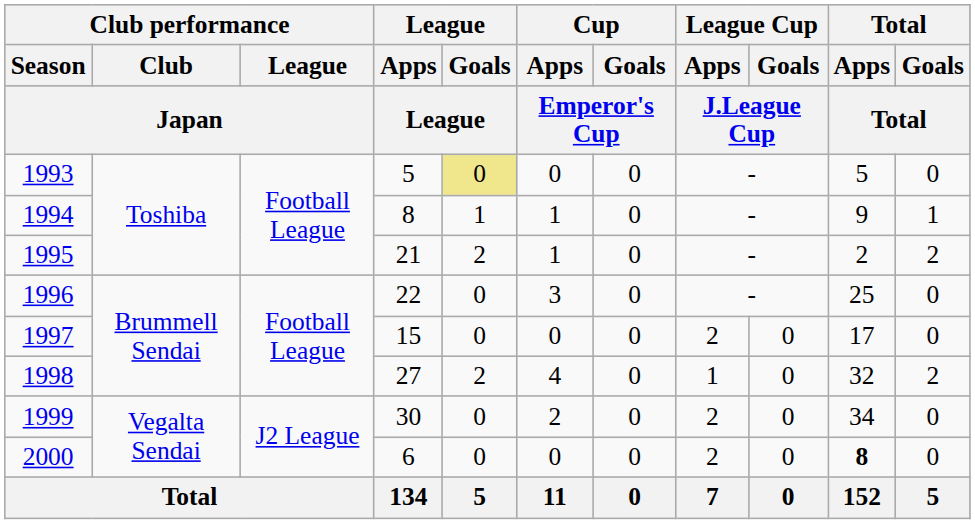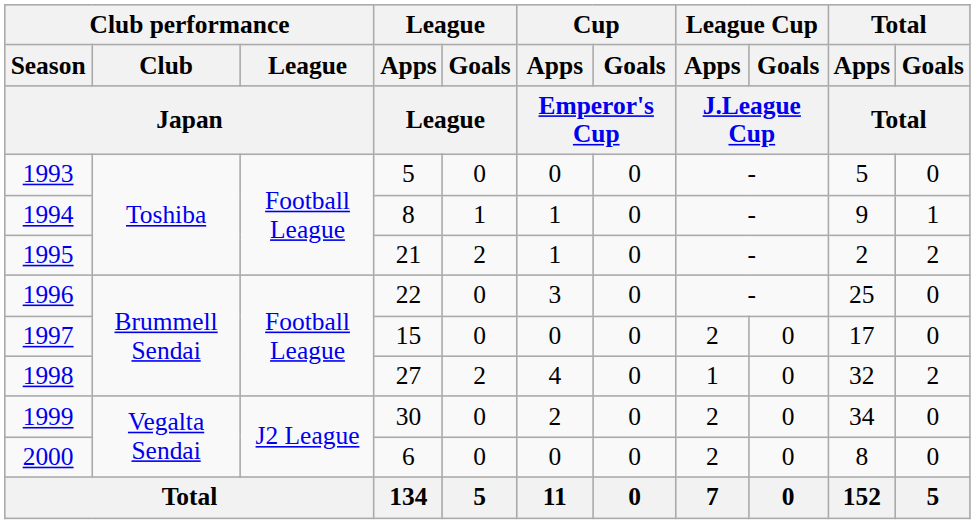1993 | League / Goals / League: khaki background -> no background
2000 | Total / Apps / Total: bold -> normal
